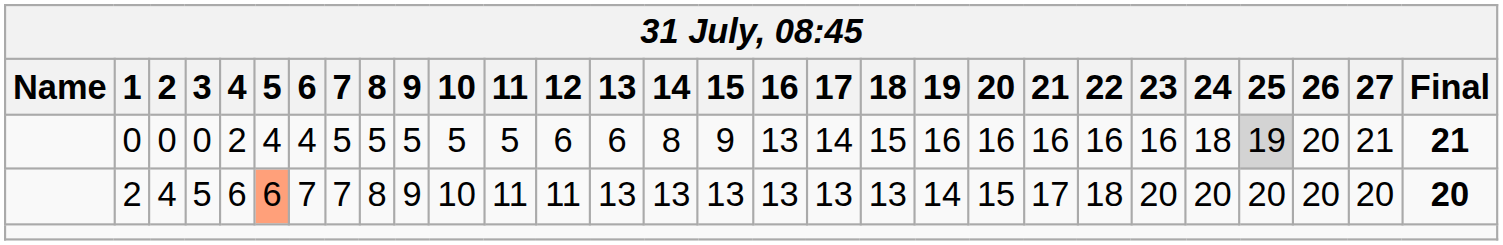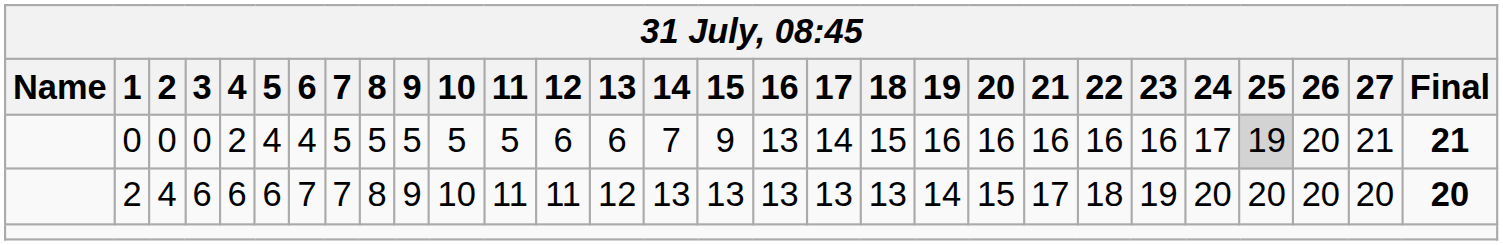row 3 | 14: 8 -> 7
row 3 | 24: 18 -> 17
row 4 | 3: 5 -> 6
row 4 | 5: lightsalmon background -> no background
row 4 | 13: 13 -> 12
row 4 | 23: 20 -> 19
